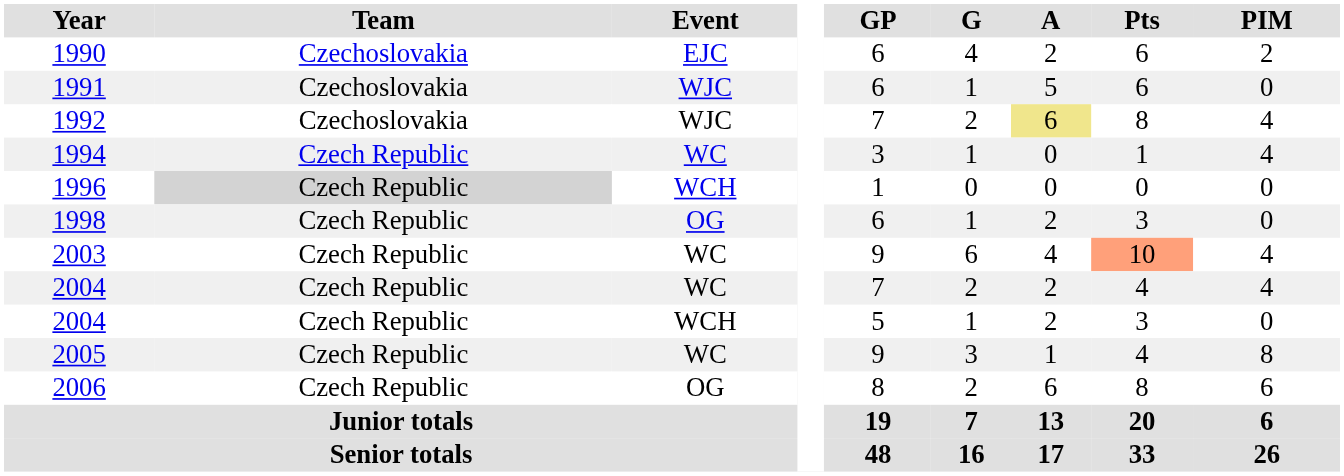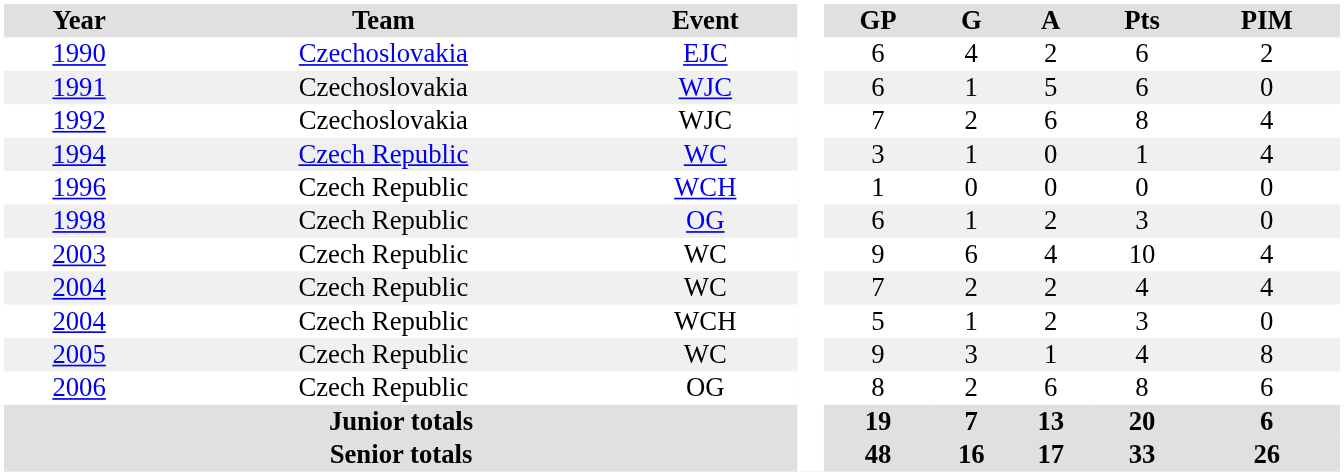1992 | A: khaki background -> no background
1996 | Team: lightgrey background -> no background
2003 | Pts: lightsalmon background -> no background
